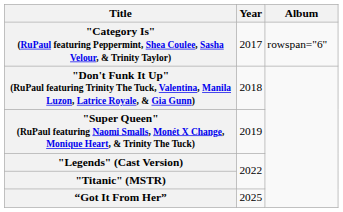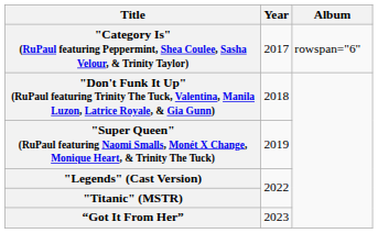“Got It From Her” | Year: 2025 -> 2023
